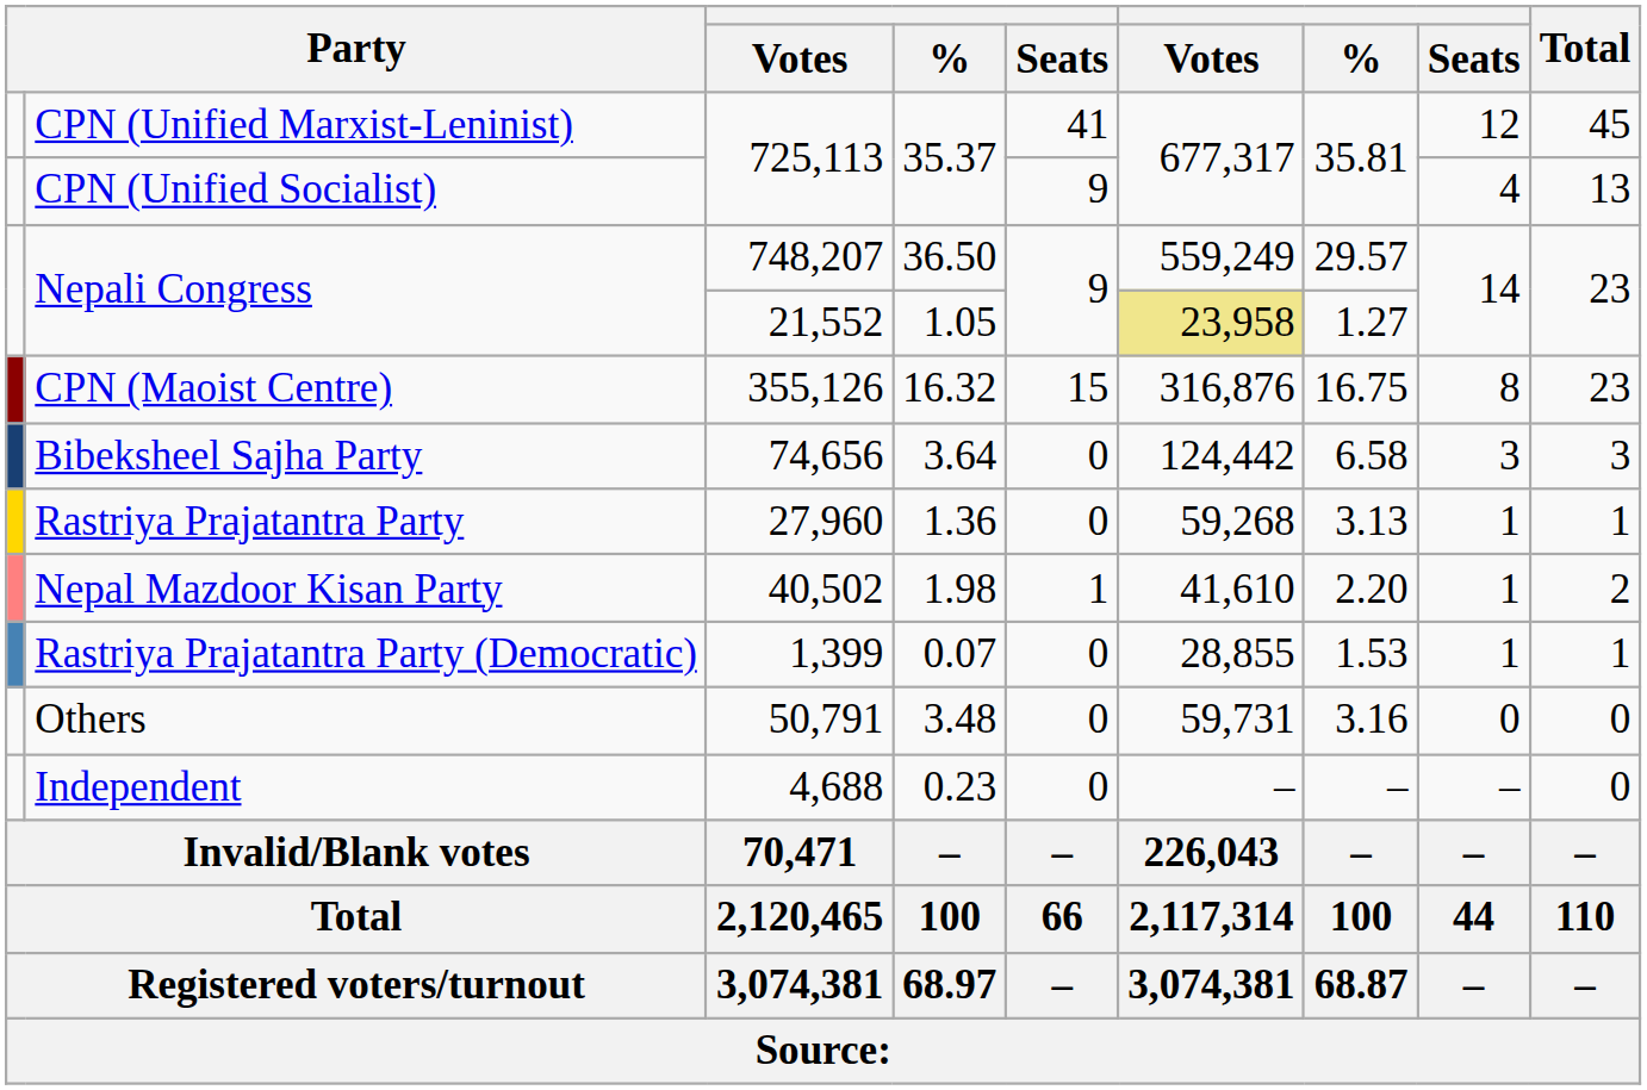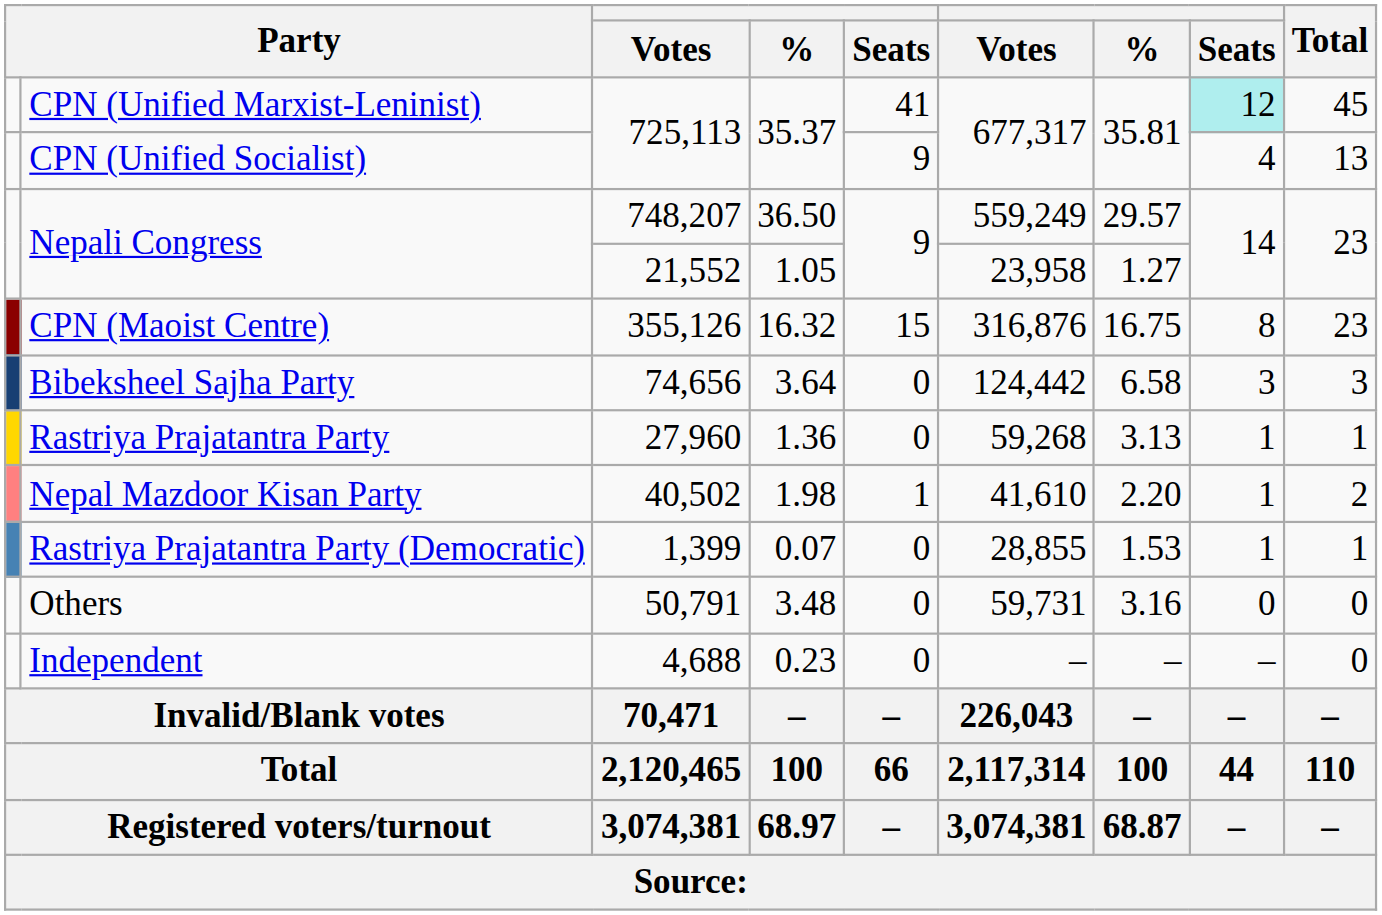CPN (Unified Marxist-Leninist) | column 8: no background -> paleturquoise background
Nepali Congress / 21,552 | column 6: khaki background -> no background
